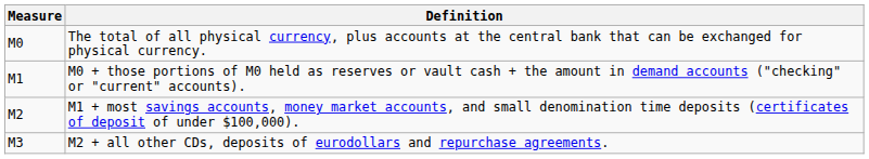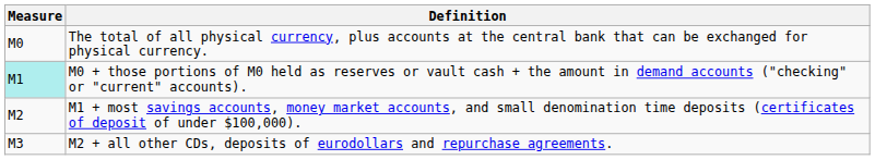row 3 | Measure: no background -> paleturquoise background
